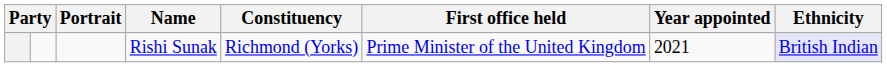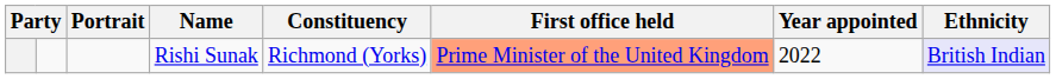Rishi Sunak | First office held: no background -> lightsalmon background
Rishi Sunak | Year appointed: 2021 -> 2022
